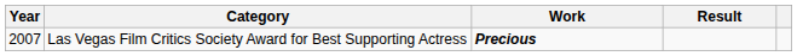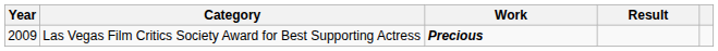row 2 | Year: 2007 -> 2009
